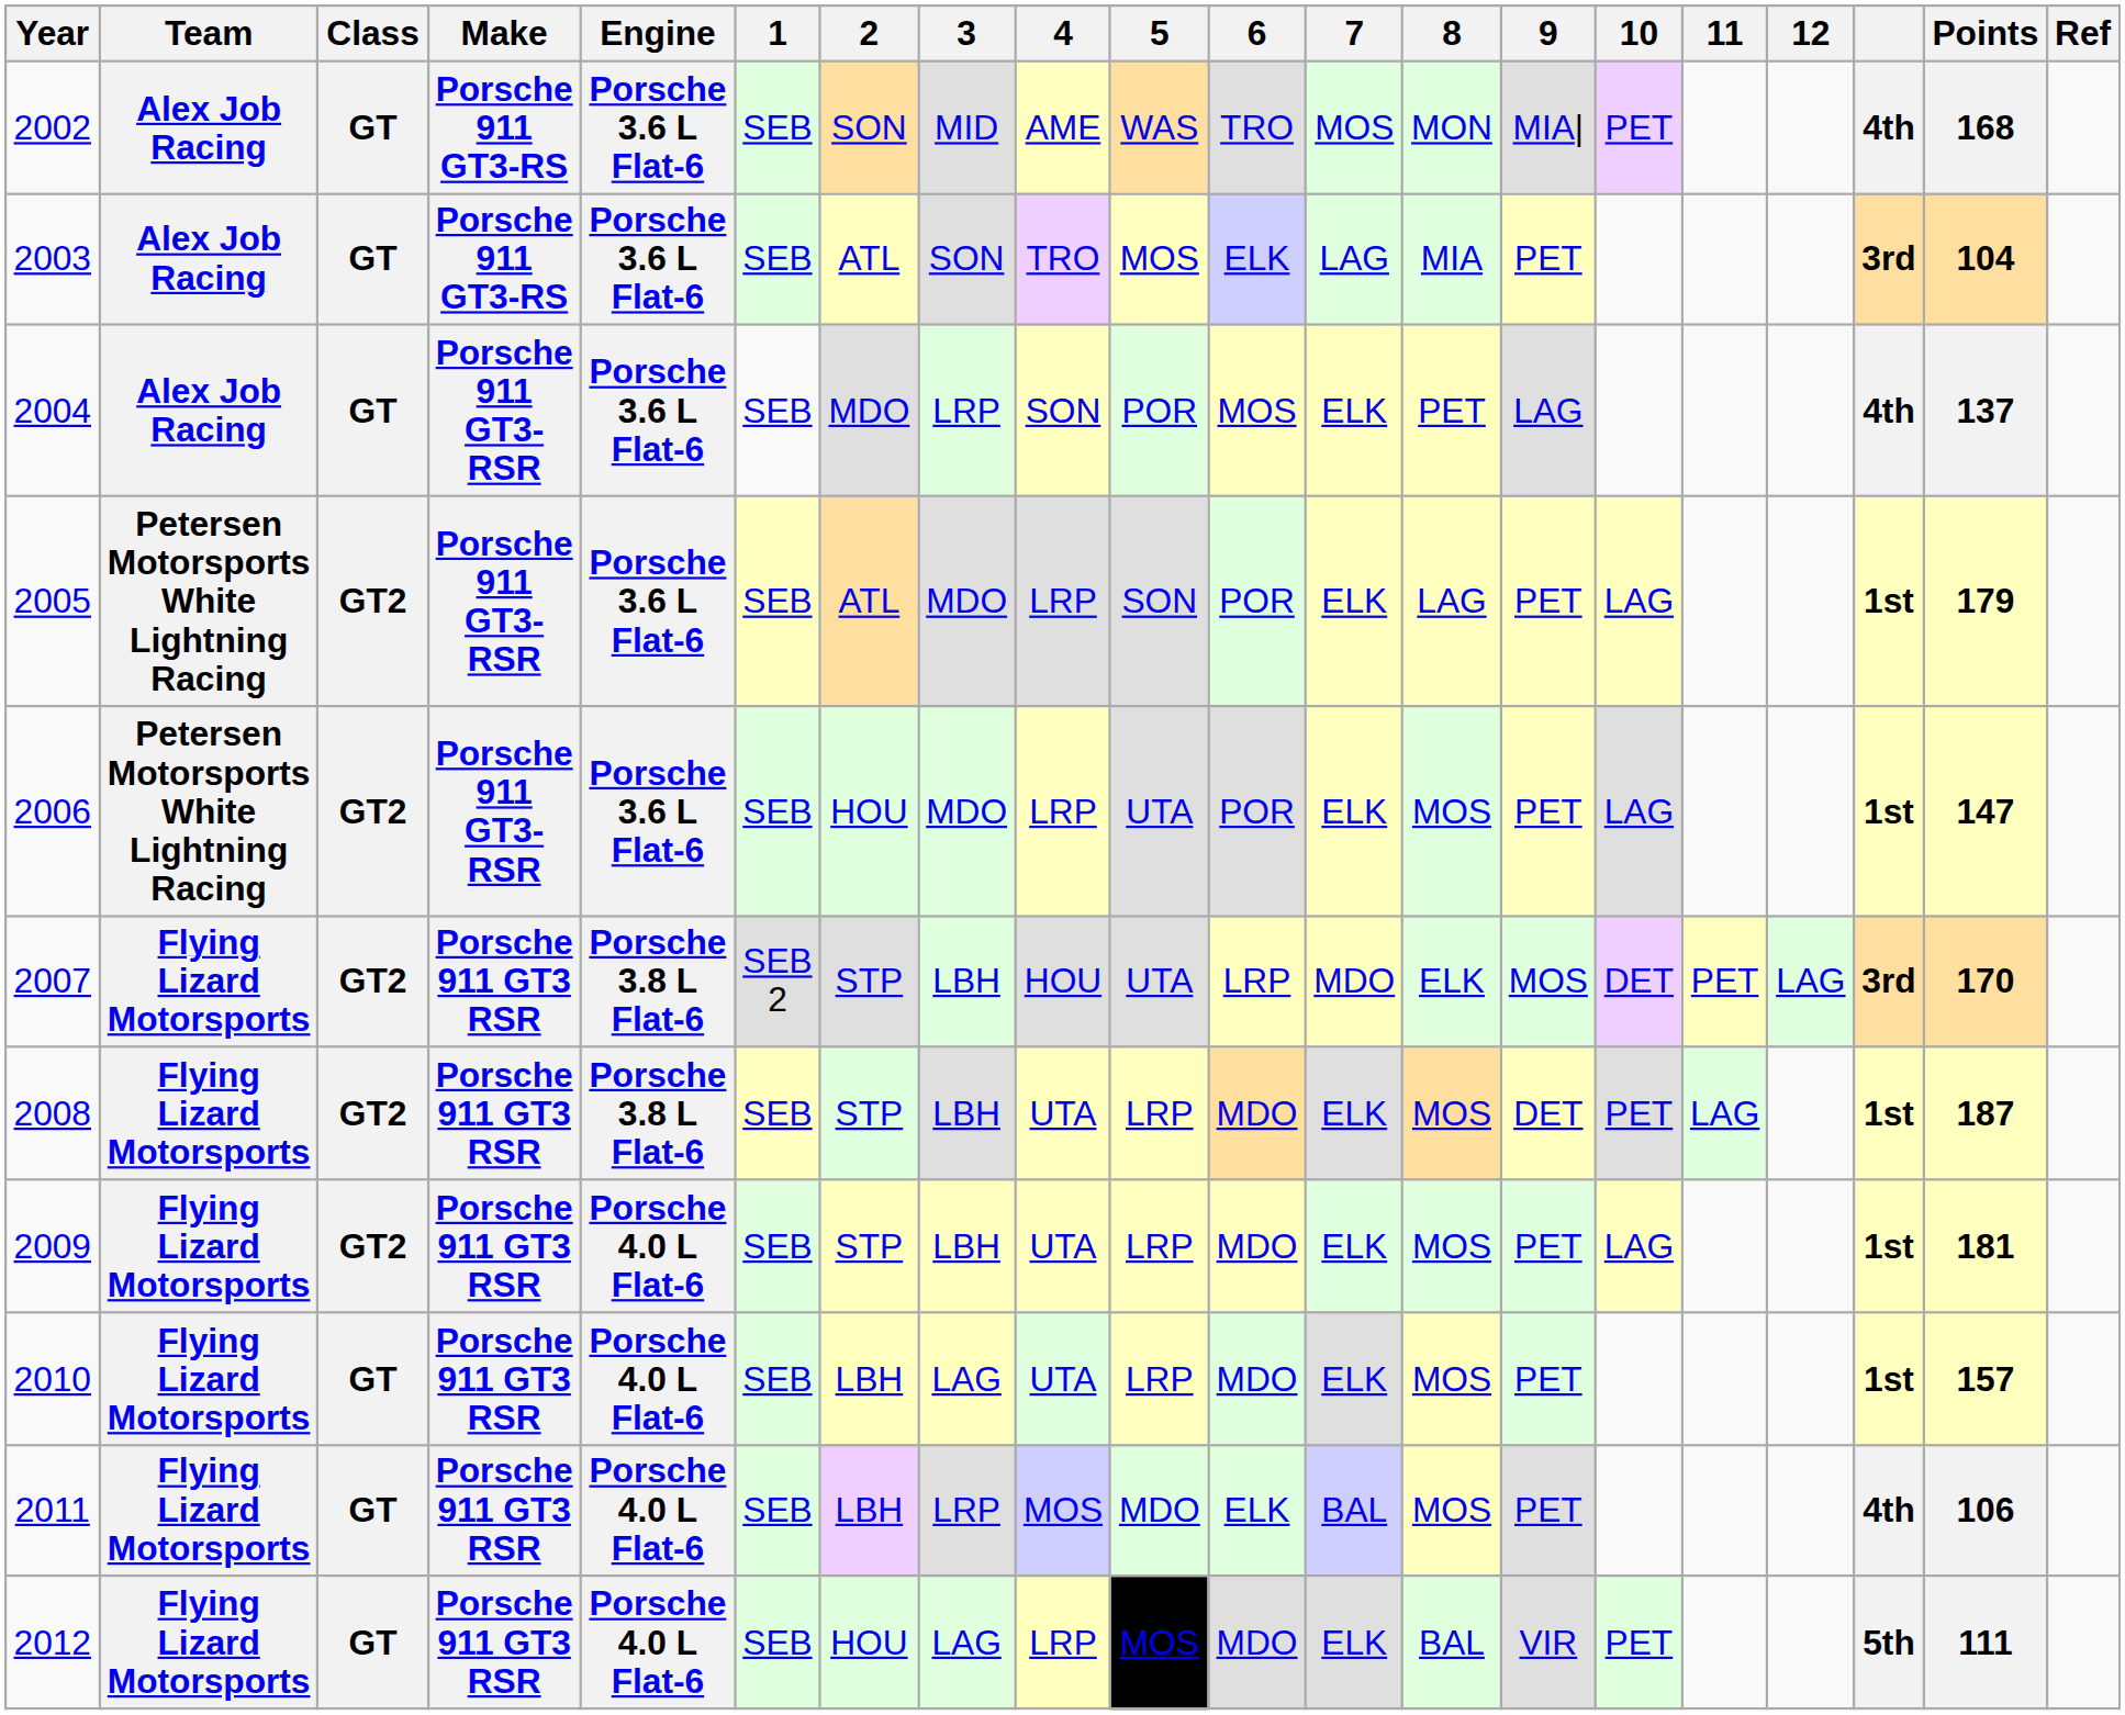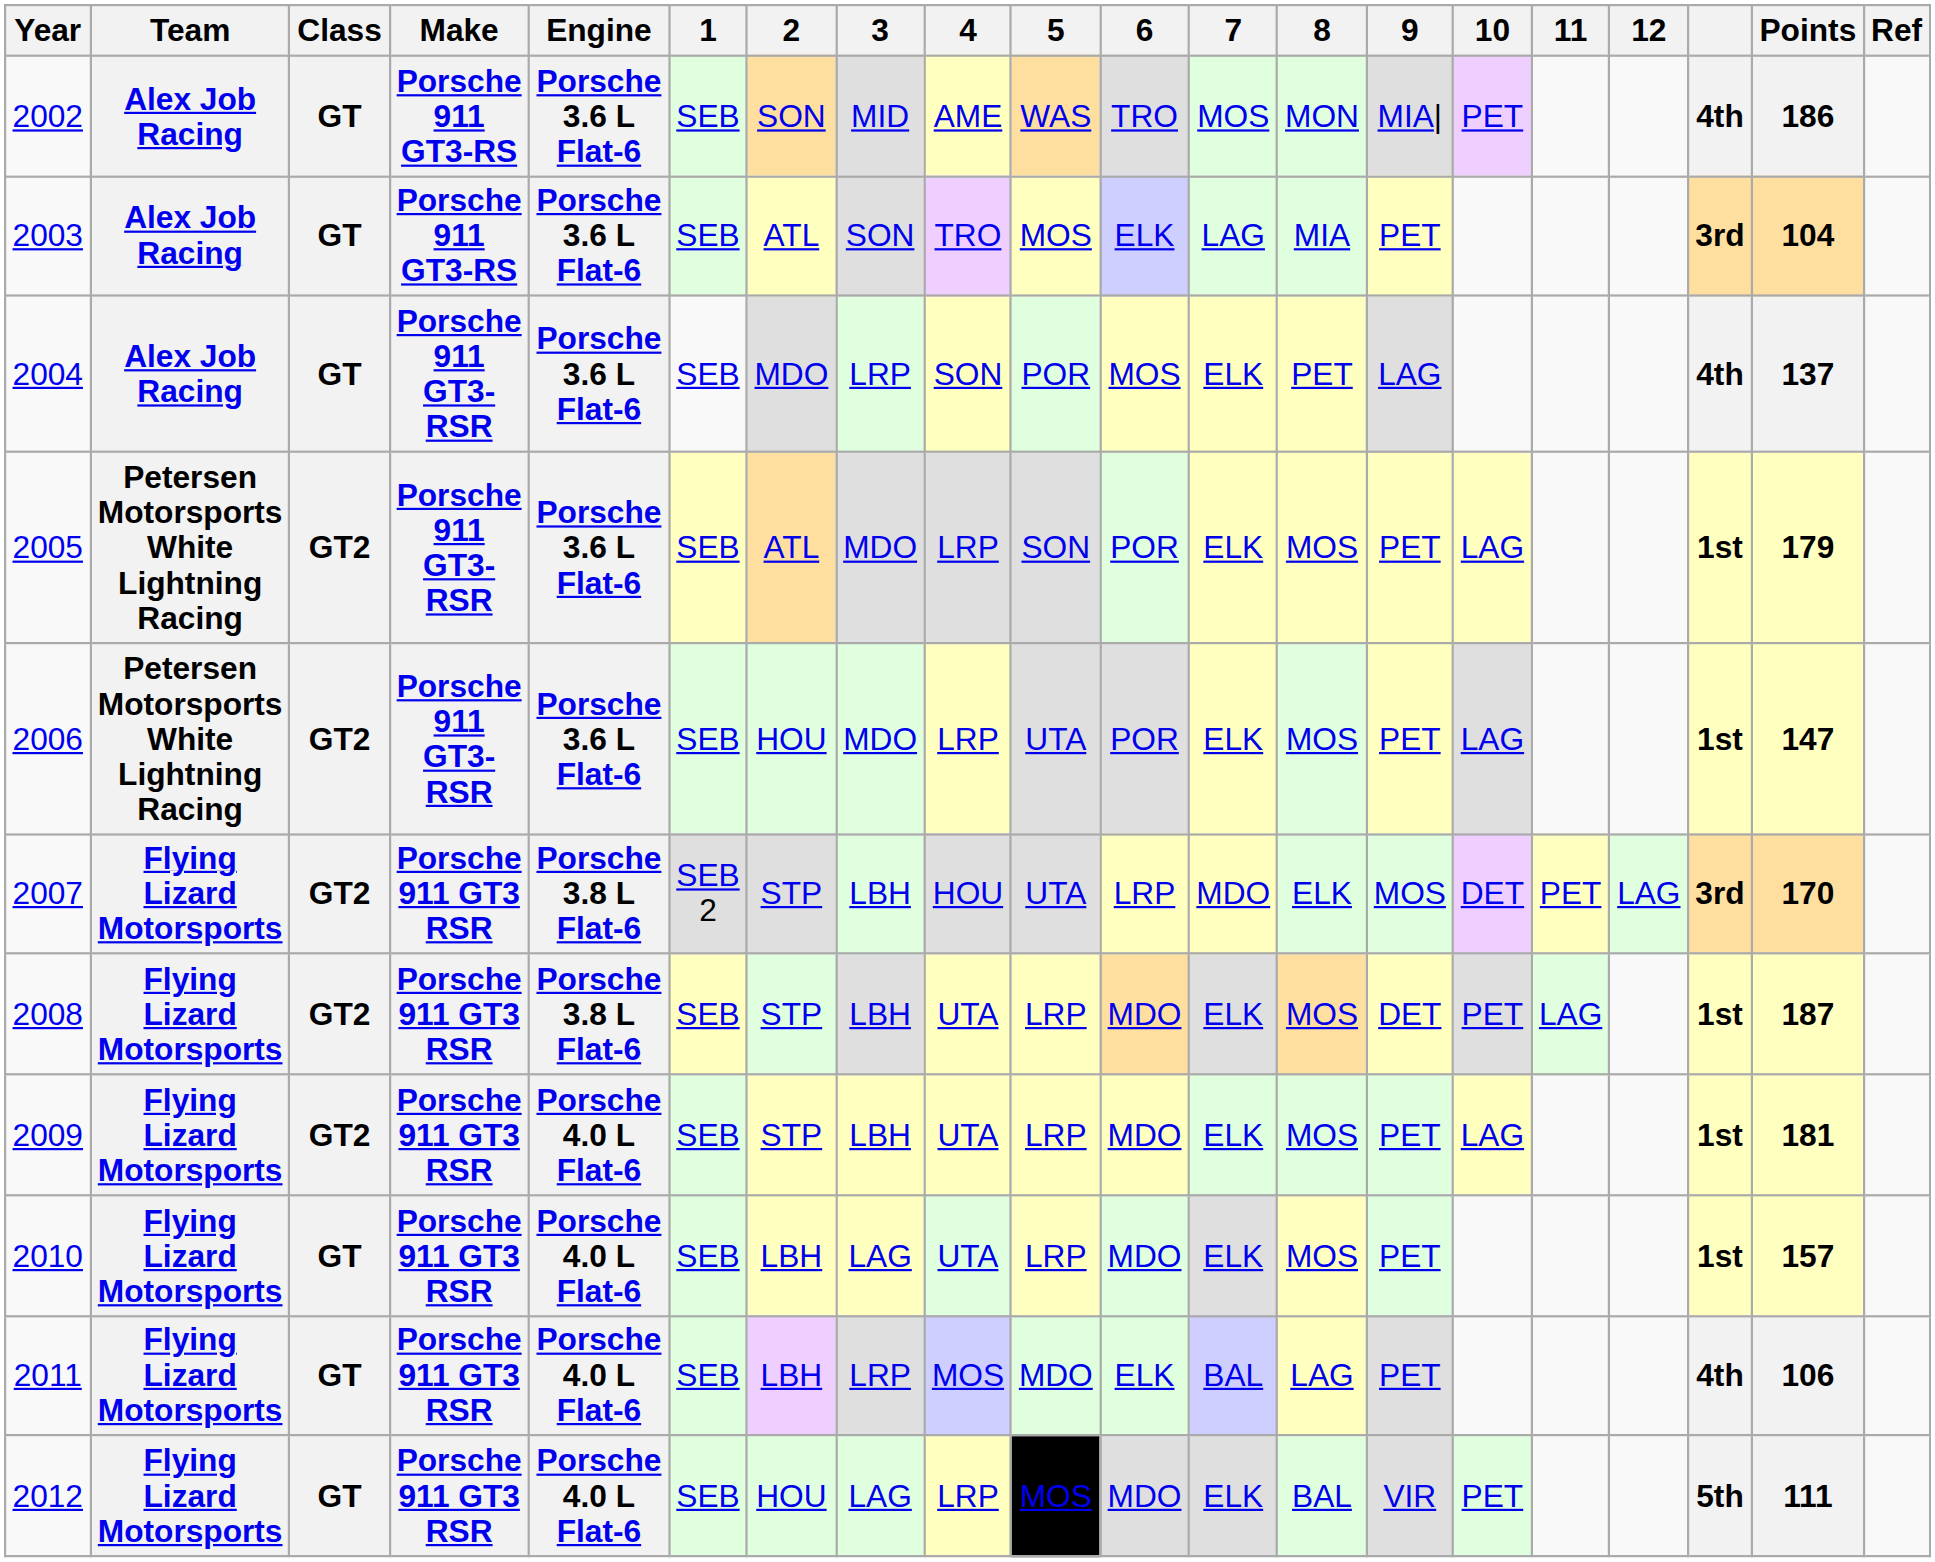2002 | Points: 168 -> 186
2005 | 8: LAG -> MOS
2011 | 8: MOS -> LAG
